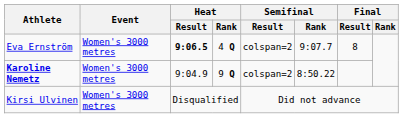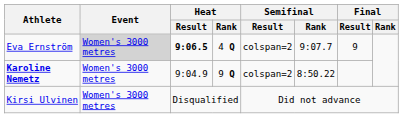Eva Ernström | Event: no background -> lightgrey background
Eva Ernström | Final / Result: 8 -> 9
